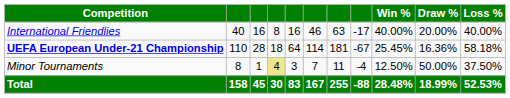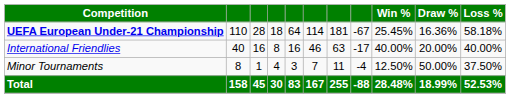rows swapped: UEFA European Under-21 Championship <-> International Friendlies
Minor Tournaments | column 4: khaki background -> no background
